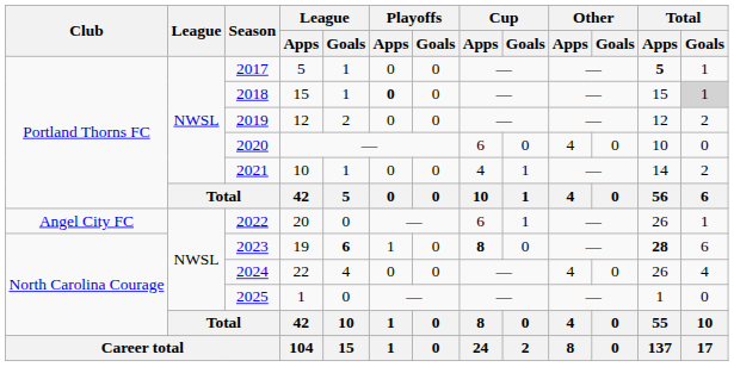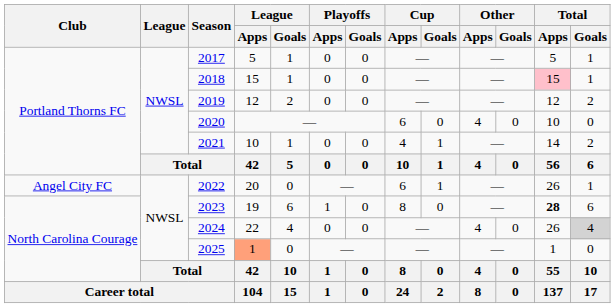2017 | Total / Apps: bold -> normal
2018 | Playoffs / Apps: bold -> normal
2018 | Total / Apps: no background -> pink background
2018 | Total / Goals: lightgrey background -> no background
2023 | League / Goals: bold -> normal
2023 | Cup / Apps: bold -> normal
2024 | Total / Goals: no background -> lightgrey background
2025 | League / Apps: no background -> lightsalmon background
